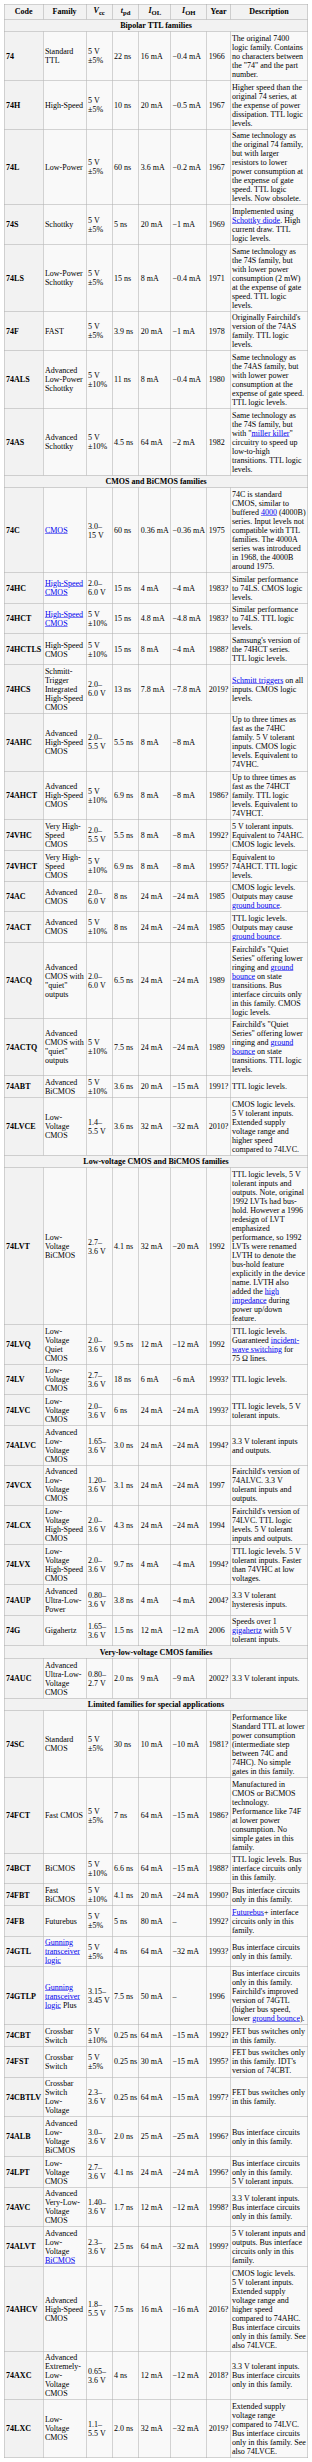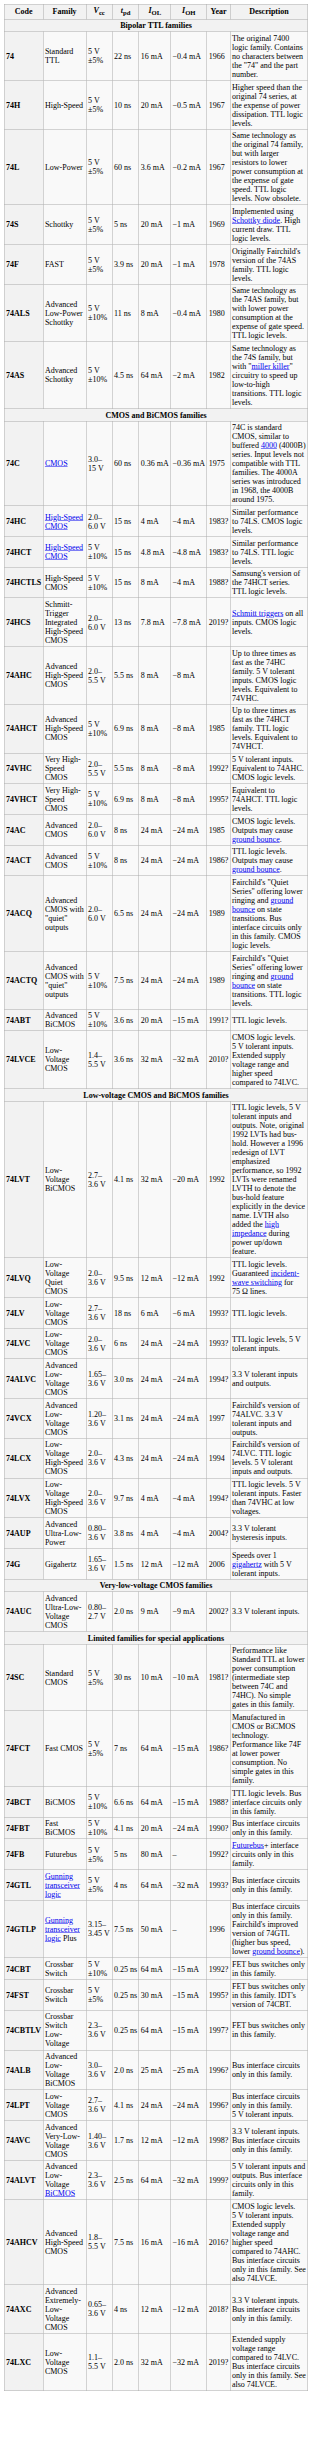- row: 74LS | Low-Power Schottky | 5 V ±5% | 15 ns | 8 mA | −0.4 mA | 1971 | Same technology as the 74S family, but with lower power consumption (2 mW) at the expense of gate speed. TTL logic levels.
74AHCT | Year: 1986? -> 1985
74ACT | Year: 1985 -> 1986?
